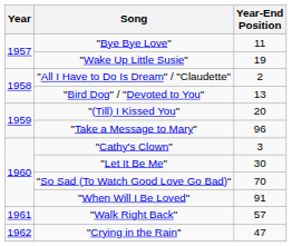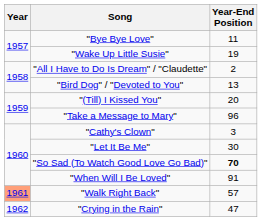"So Sad (To Watch Good Love Go Bad)" | Year-End Position: normal -> bold
"Walk Right Back" | Year: no background -> lightsalmon background
